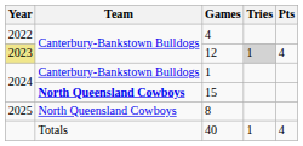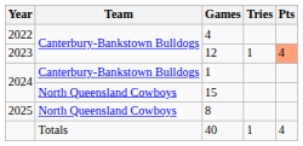12 | Year: khaki background -> no background
12 | Tries: lightgrey background -> no background
12 | Pts: no background -> lightsalmon background
15 | Team: bold -> normal
